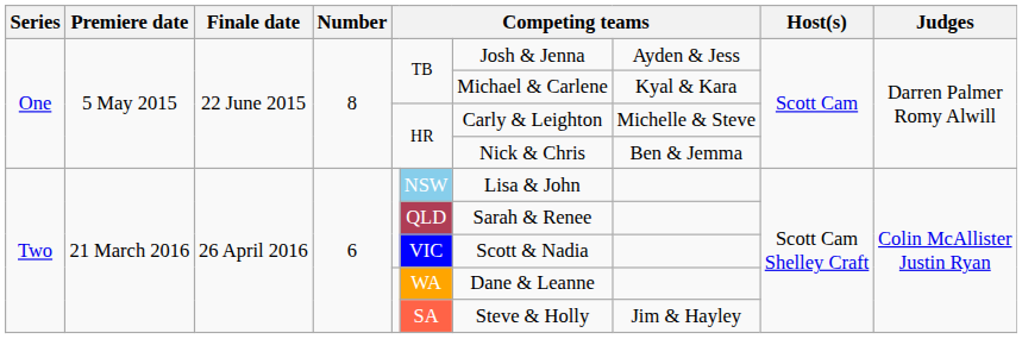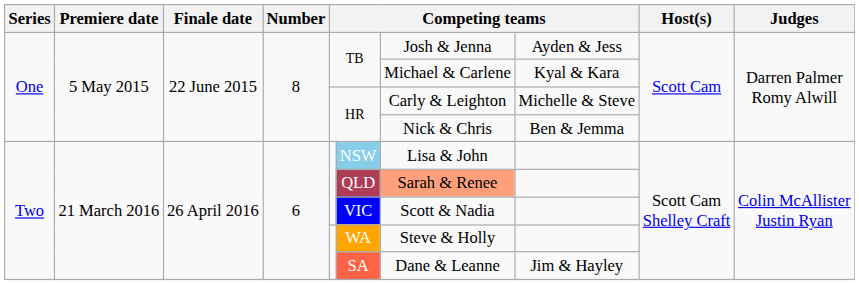row 7 | column 7: no background -> lightsalmon background
row 9 | column 7: Dane & Leanne -> Steve & Holly
row 10 | column 7: Steve & Holly -> Dane & Leanne
